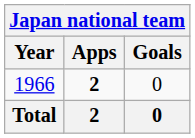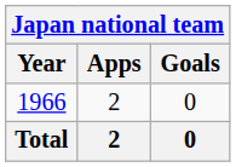1966 | Apps: bold -> normal
